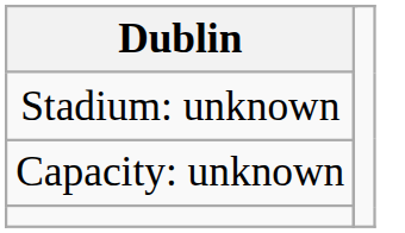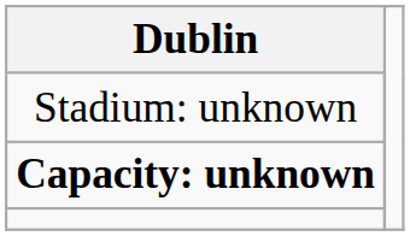Capacity: unknown | column 1: normal -> bold
